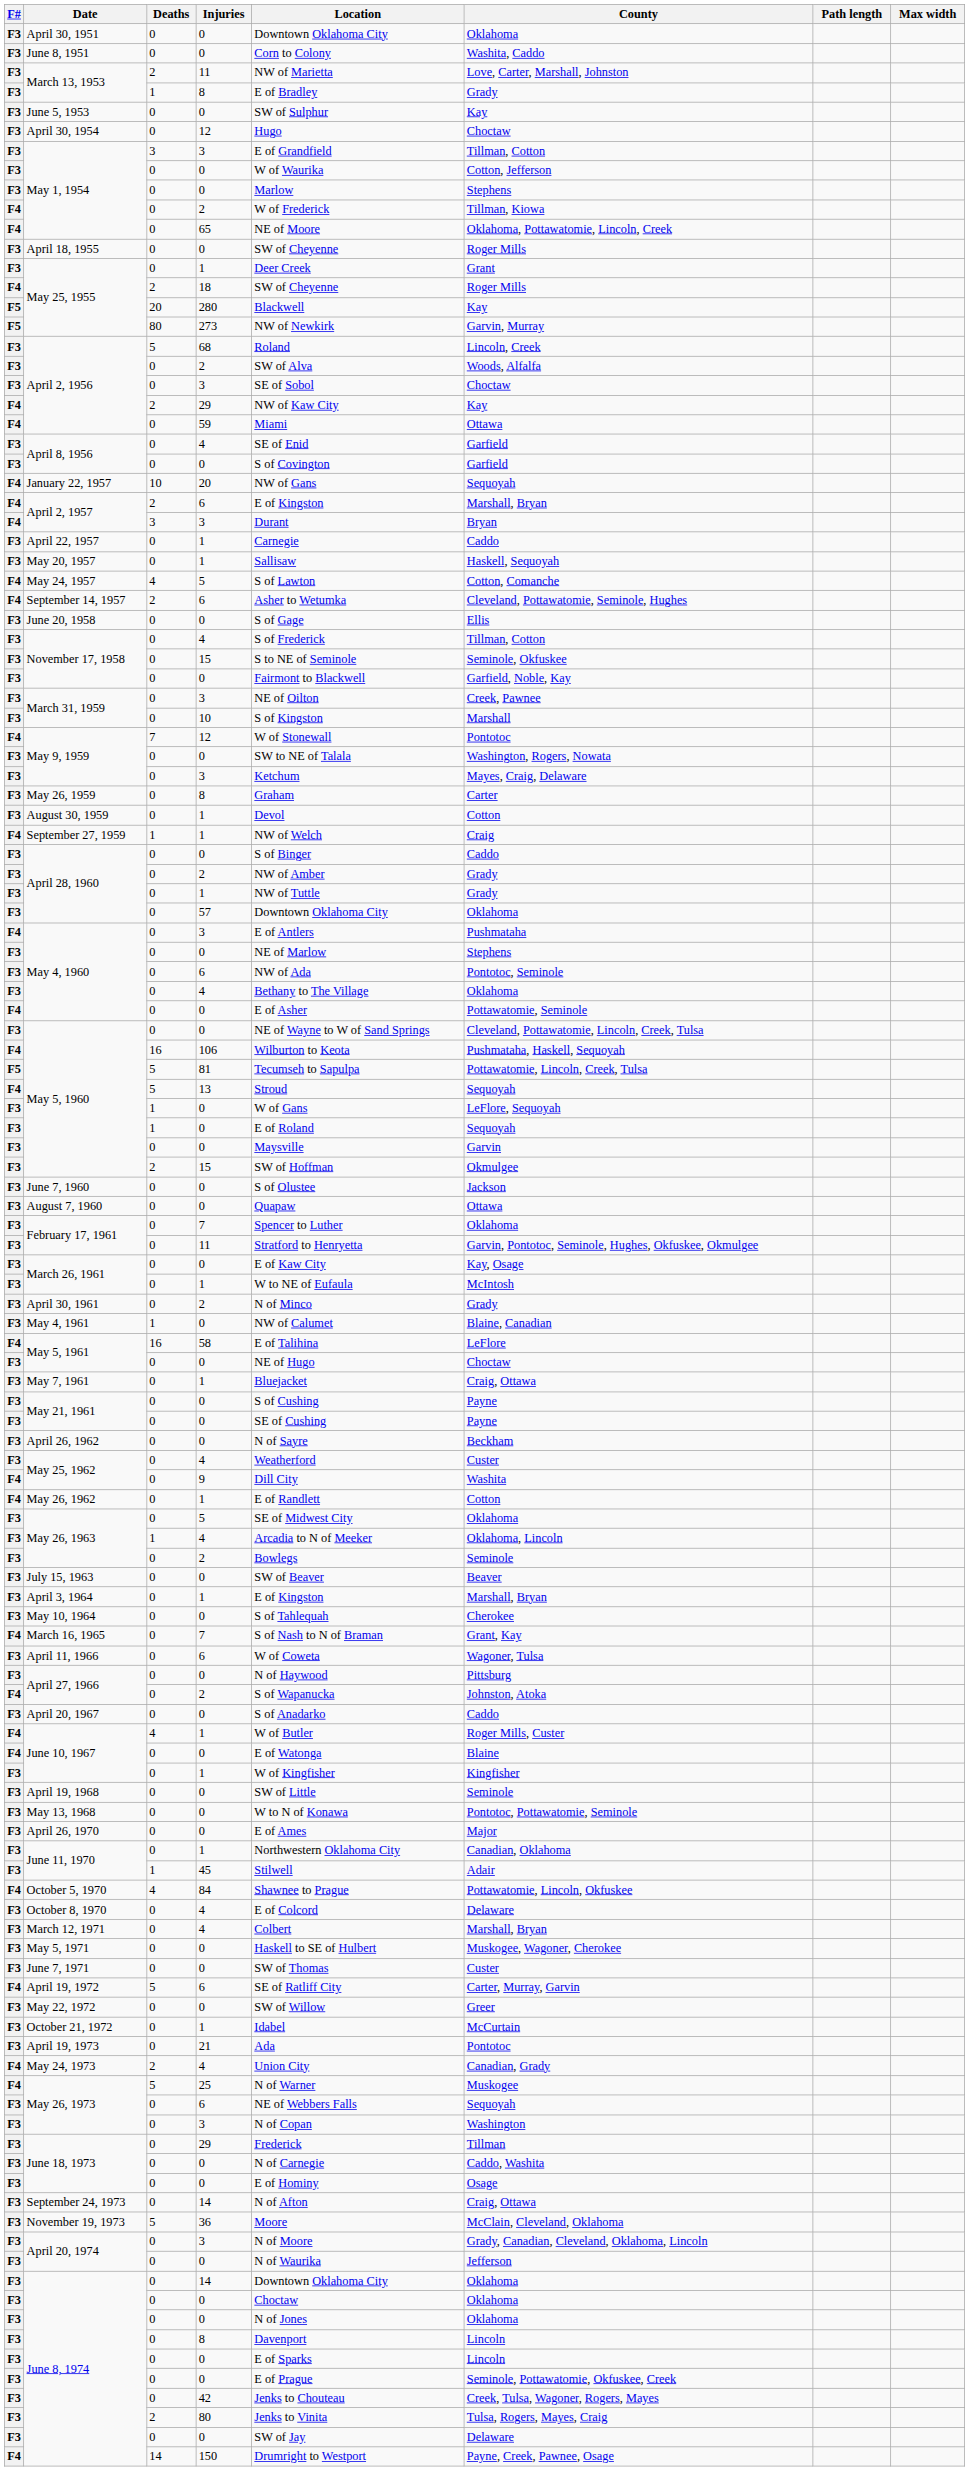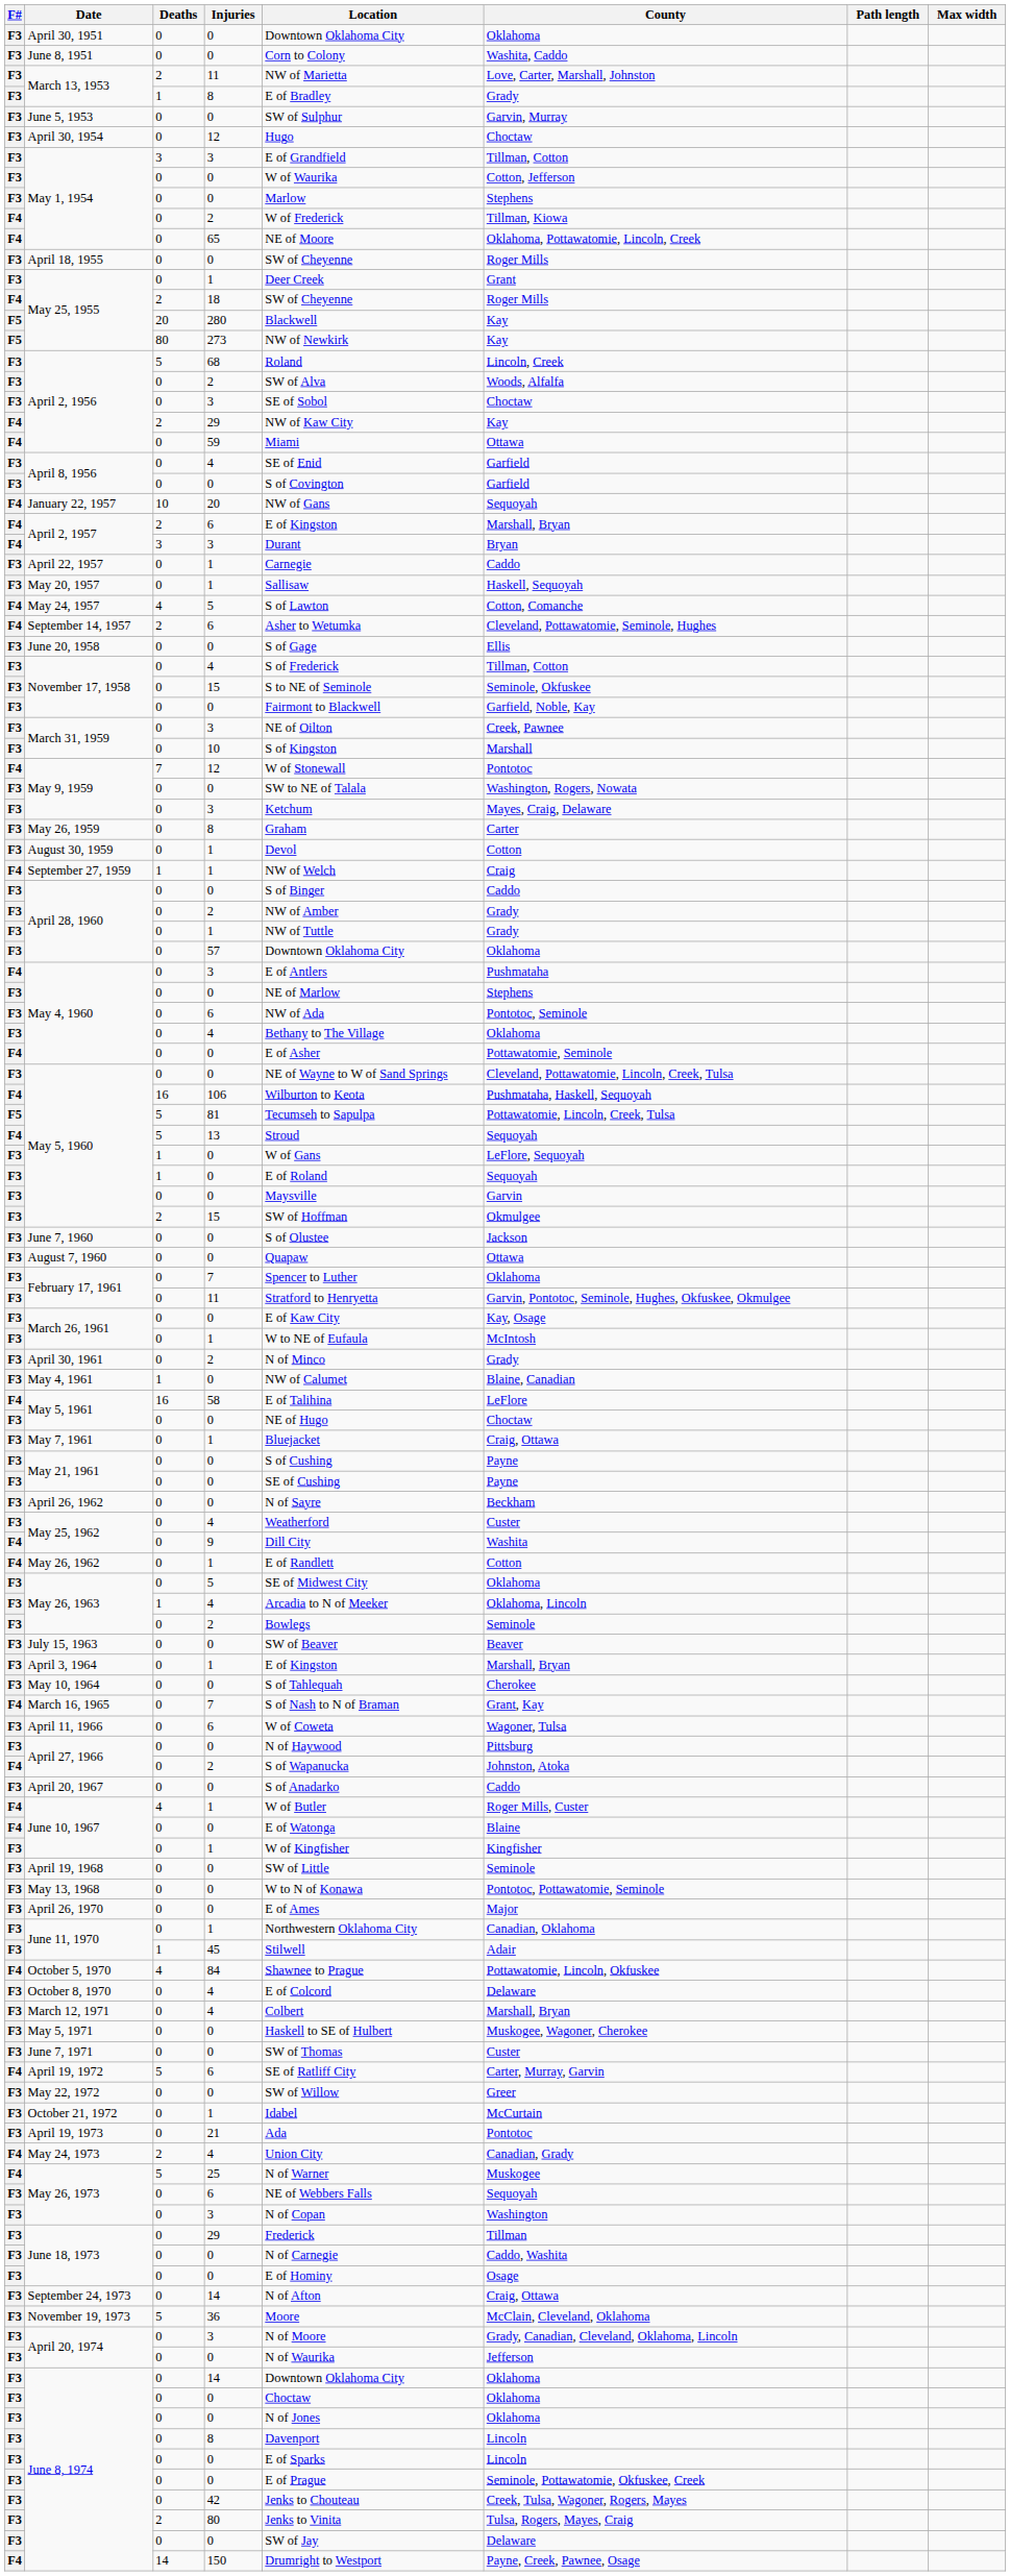June 5, 1953 | County: Kay -> Garvin, Murray
May 25, 1955 / 273 | County: Garvin, Murray -> Kay
